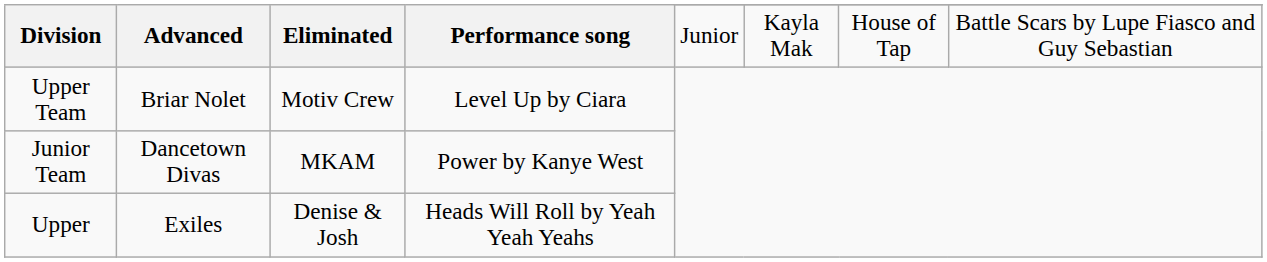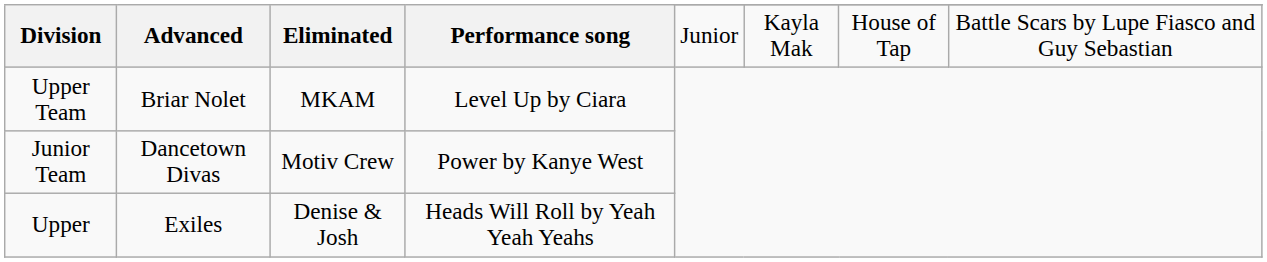Upper Team | Eliminated: Motiv Crew -> MKAM
Junior Team | Eliminated: MKAM -> Motiv Crew
